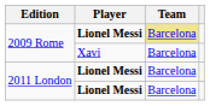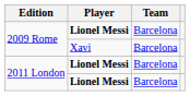2009 Rome / Lionel Messi | Team: khaki background -> no background
